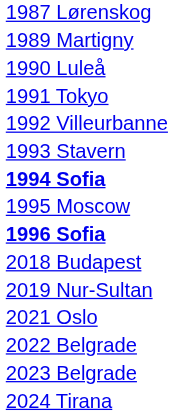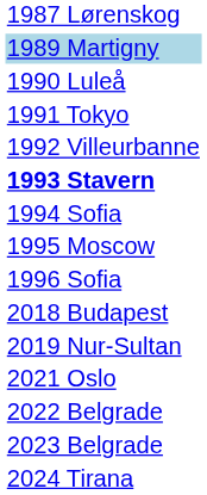1989 Martigny | column 1: no background -> lightblue background
1993 Stavern | column 1: normal -> bold
1994 Sofia | column 1: bold -> normal
1996 Sofia | column 1: bold -> normal
